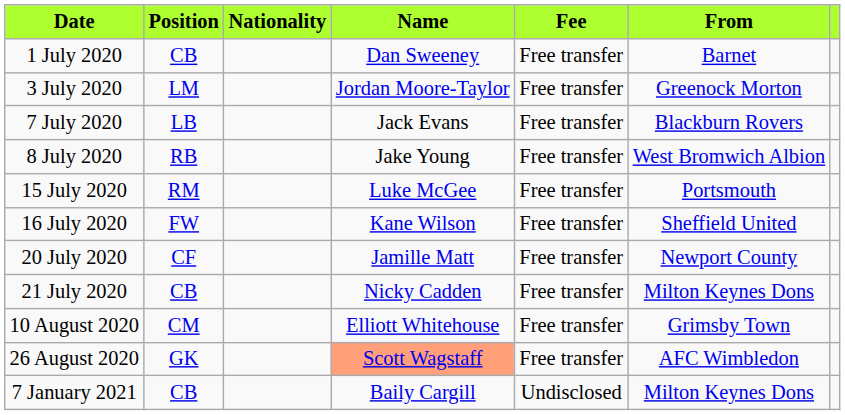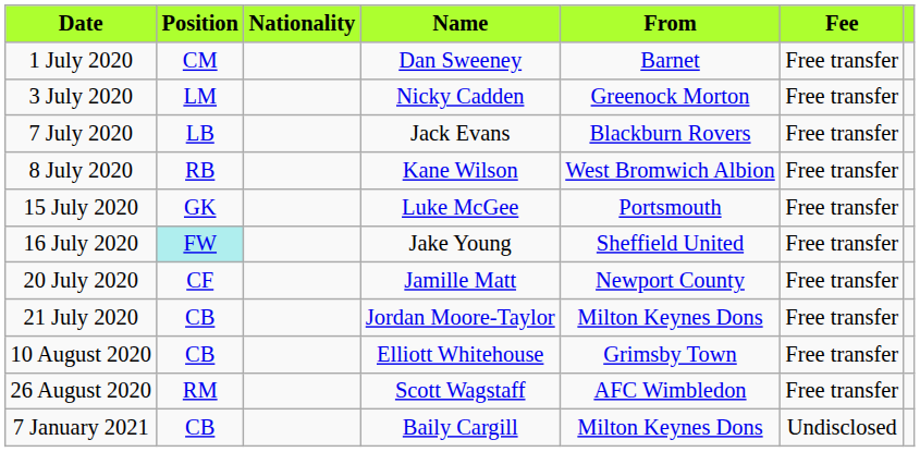columns swapped: From <-> Fee
1 July 2020 | Position: CB -> CM
3 July 2020 | Name: Jordan Moore-Taylor -> Nicky Cadden
8 July 2020 | Name: Jake Young -> Kane Wilson
15 July 2020 | Position: RM -> GK
16 July 2020 | Position: no background -> paleturquoise background
16 July 2020 | Name: Kane Wilson -> Jake Young
21 July 2020 | Name: Nicky Cadden -> Jordan Moore-Taylor
10 August 2020 | Position: CM -> CB
26 August 2020 | Position: GK -> RM
26 August 2020 | Name: lightsalmon background -> no background
